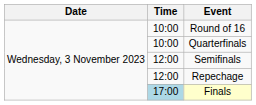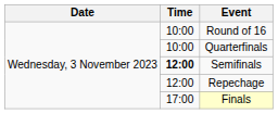Semifinals | Time: normal -> bold
Finals | Time: lightblue background -> no background
